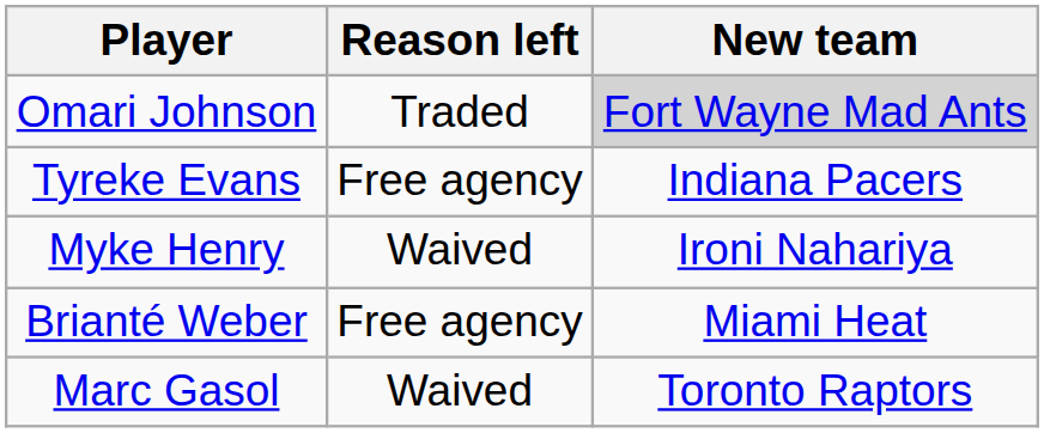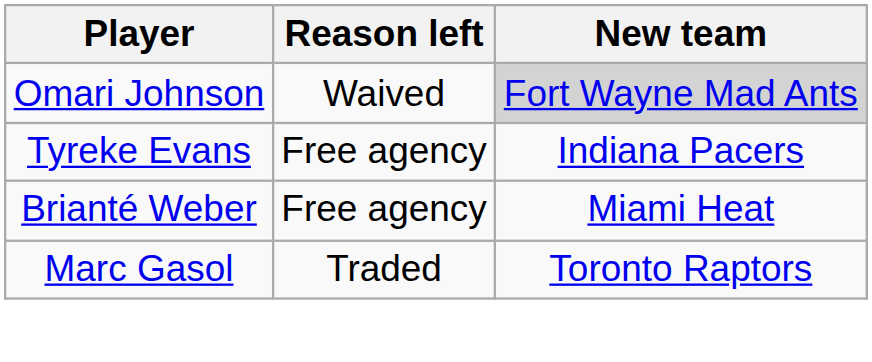Omari Johnson | Reason left: Traded -> Waived
- row: Myke Henry | Waived | Ironi Nahariya
Marc Gasol | Reason left: Waived -> Traded
